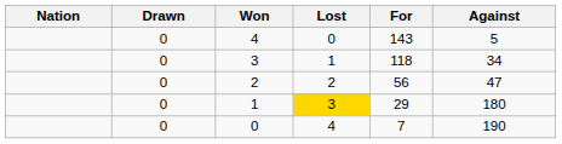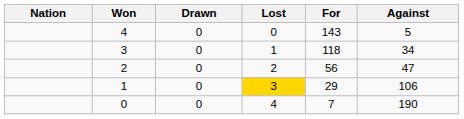columns swapped: Won <-> Drawn
row 5 | Against: 180 -> 106
